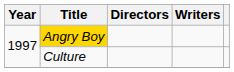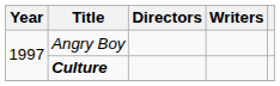Angry Boy | Title: gold background -> no background
Culture | Title: normal -> bold
